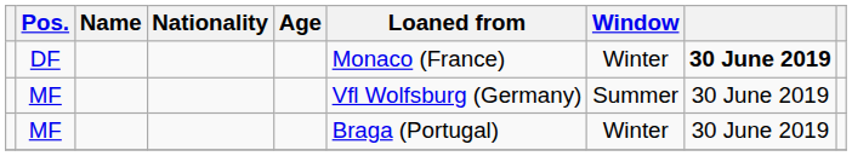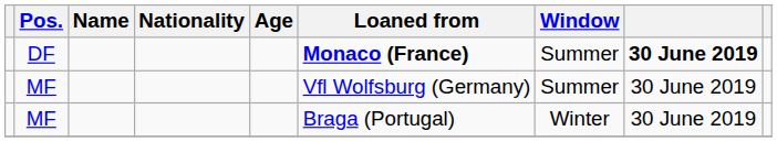DF | Loaned from: normal -> bold
DF | Window: Winter -> Summer
